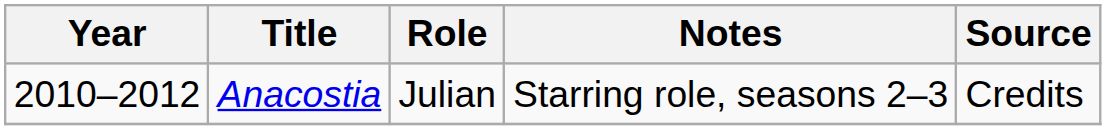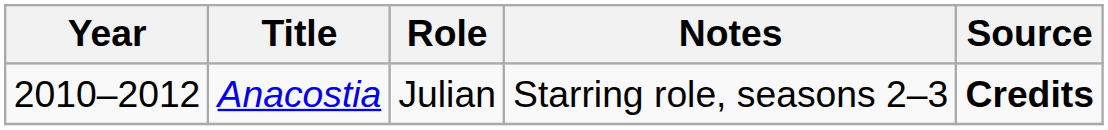Anacostia | Source: normal -> bold
